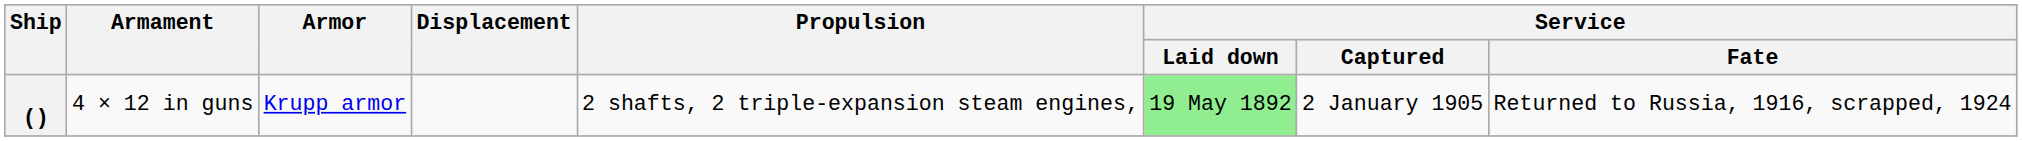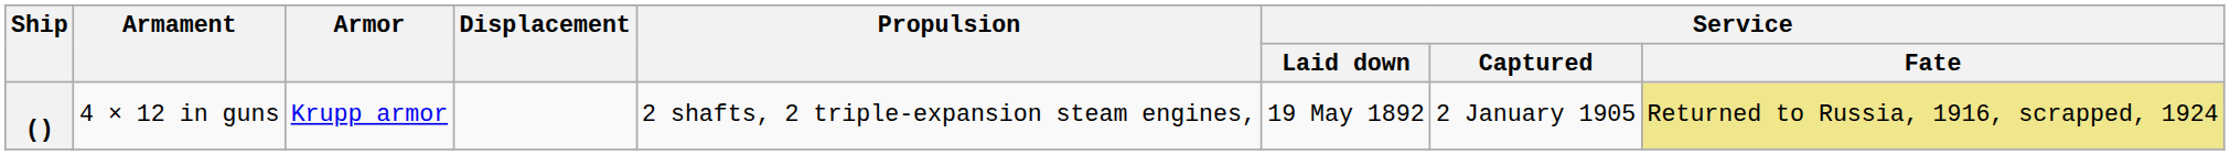() | Service / Laid down: lightgreen background -> no background
() | Service / Fate: no background -> khaki background
